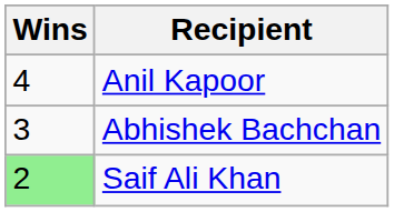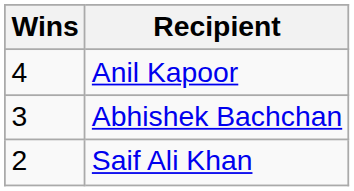Saif Ali Khan | Wins: lightgreen background -> no background
